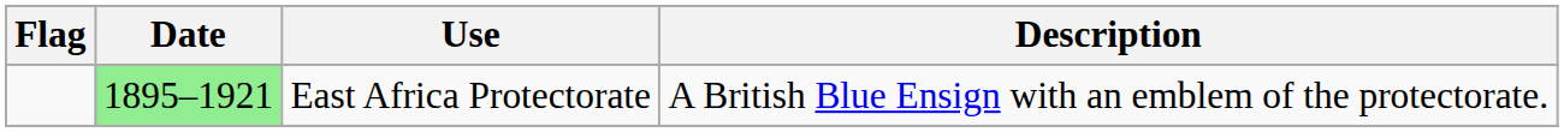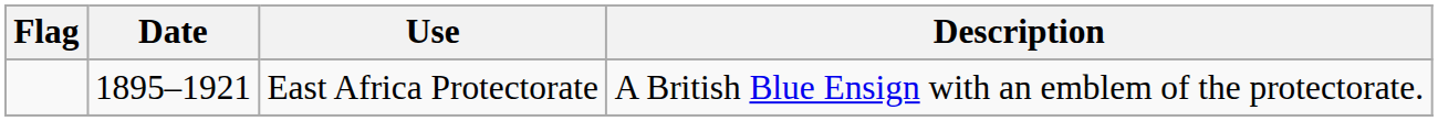East Africa Protectorate | Date: lightgreen background -> no background
